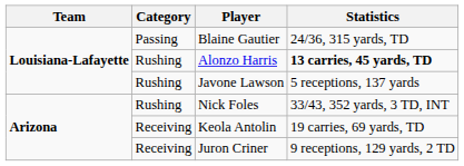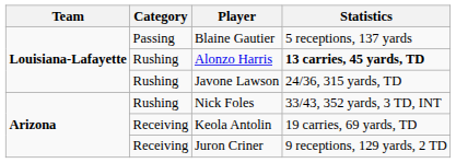Blaine Gautier | Statistics: 24/36, 315 yards, TD -> 5 receptions, 137 yards
Javone Lawson | Statistics: 5 receptions, 137 yards -> 24/36, 315 yards, TD
